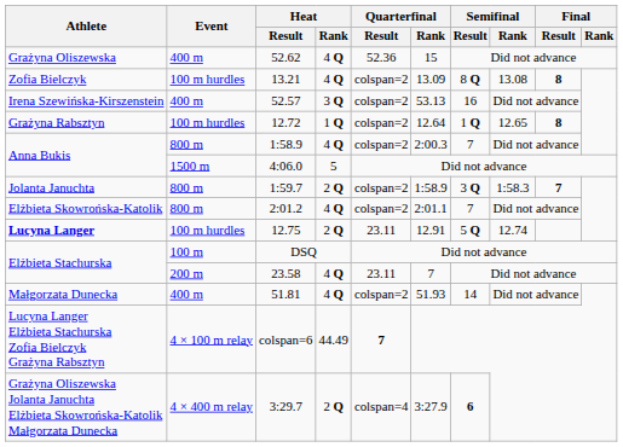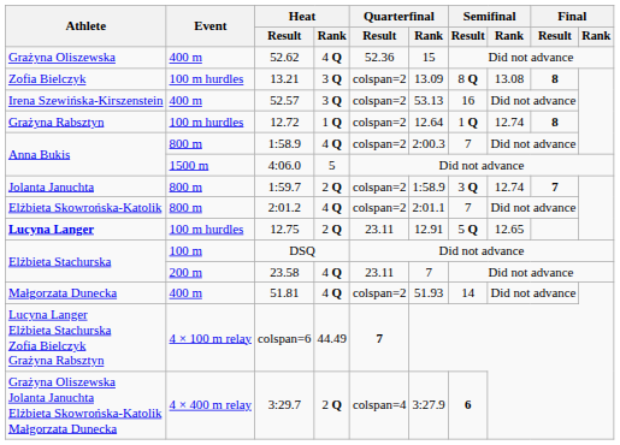13.21 | Heat / Rank: 4 Q -> 3 Q
12.72 | Semifinal / Rank: 12.65 -> 12.74
1:59.7 | Semifinal / Rank: 1:58.3 -> 12.74
12.75 | Semifinal / Rank: 12.74 -> 12.65
